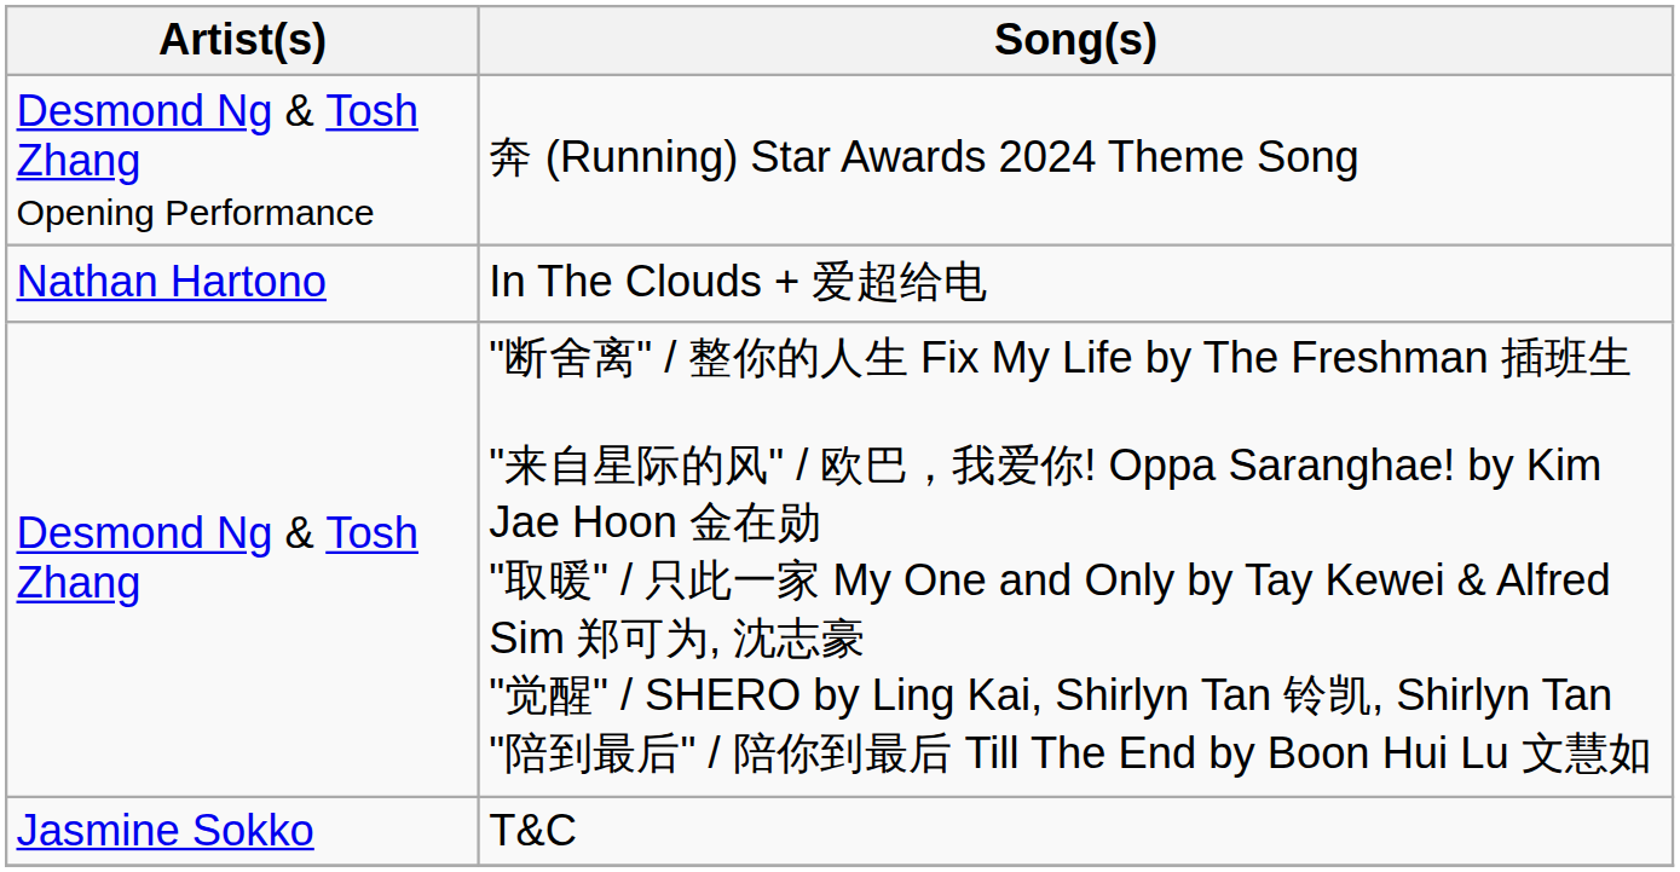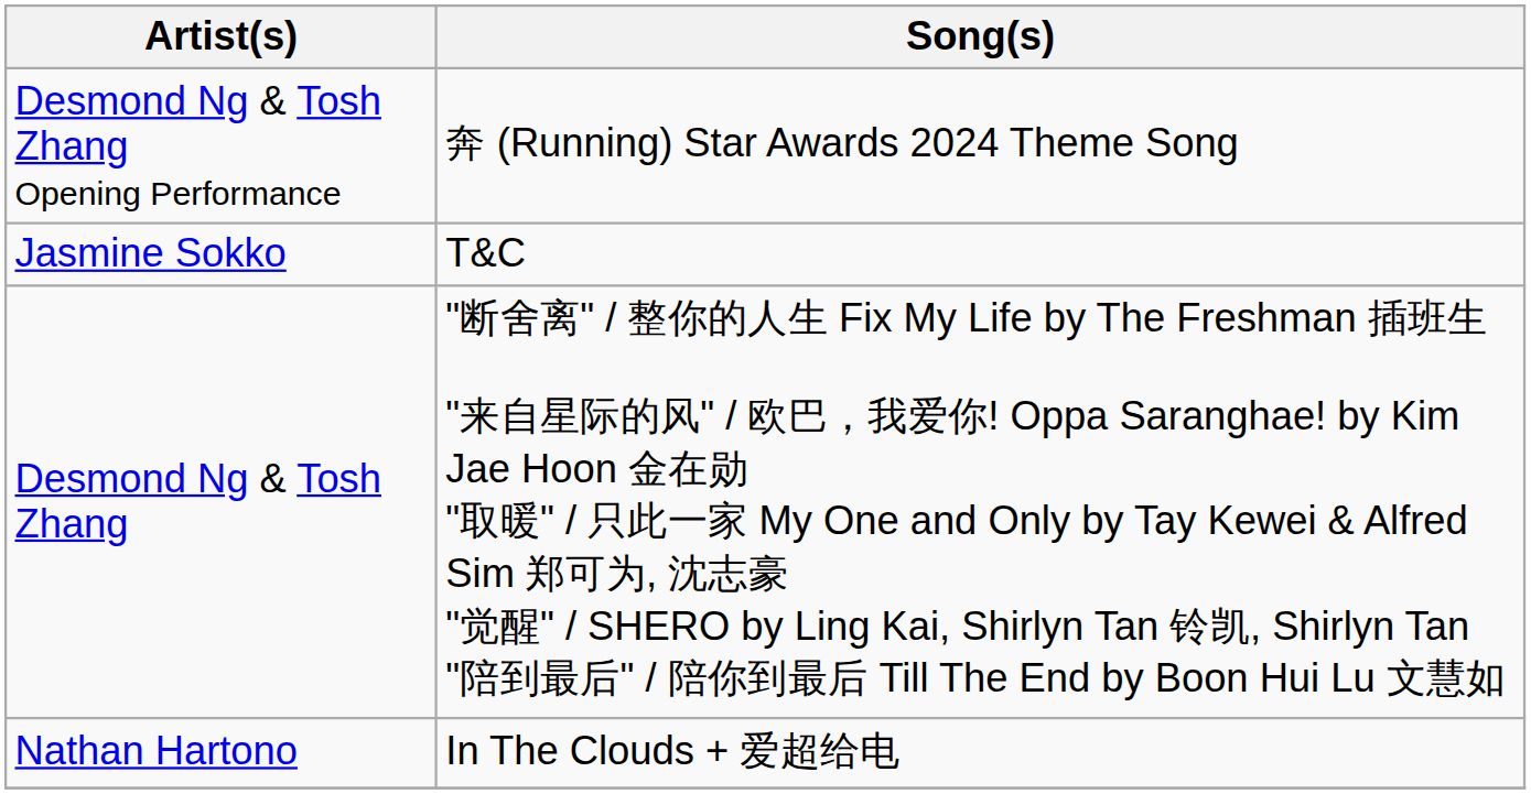rows swapped: Jasmine Sokko <-> Nathan Hartono
